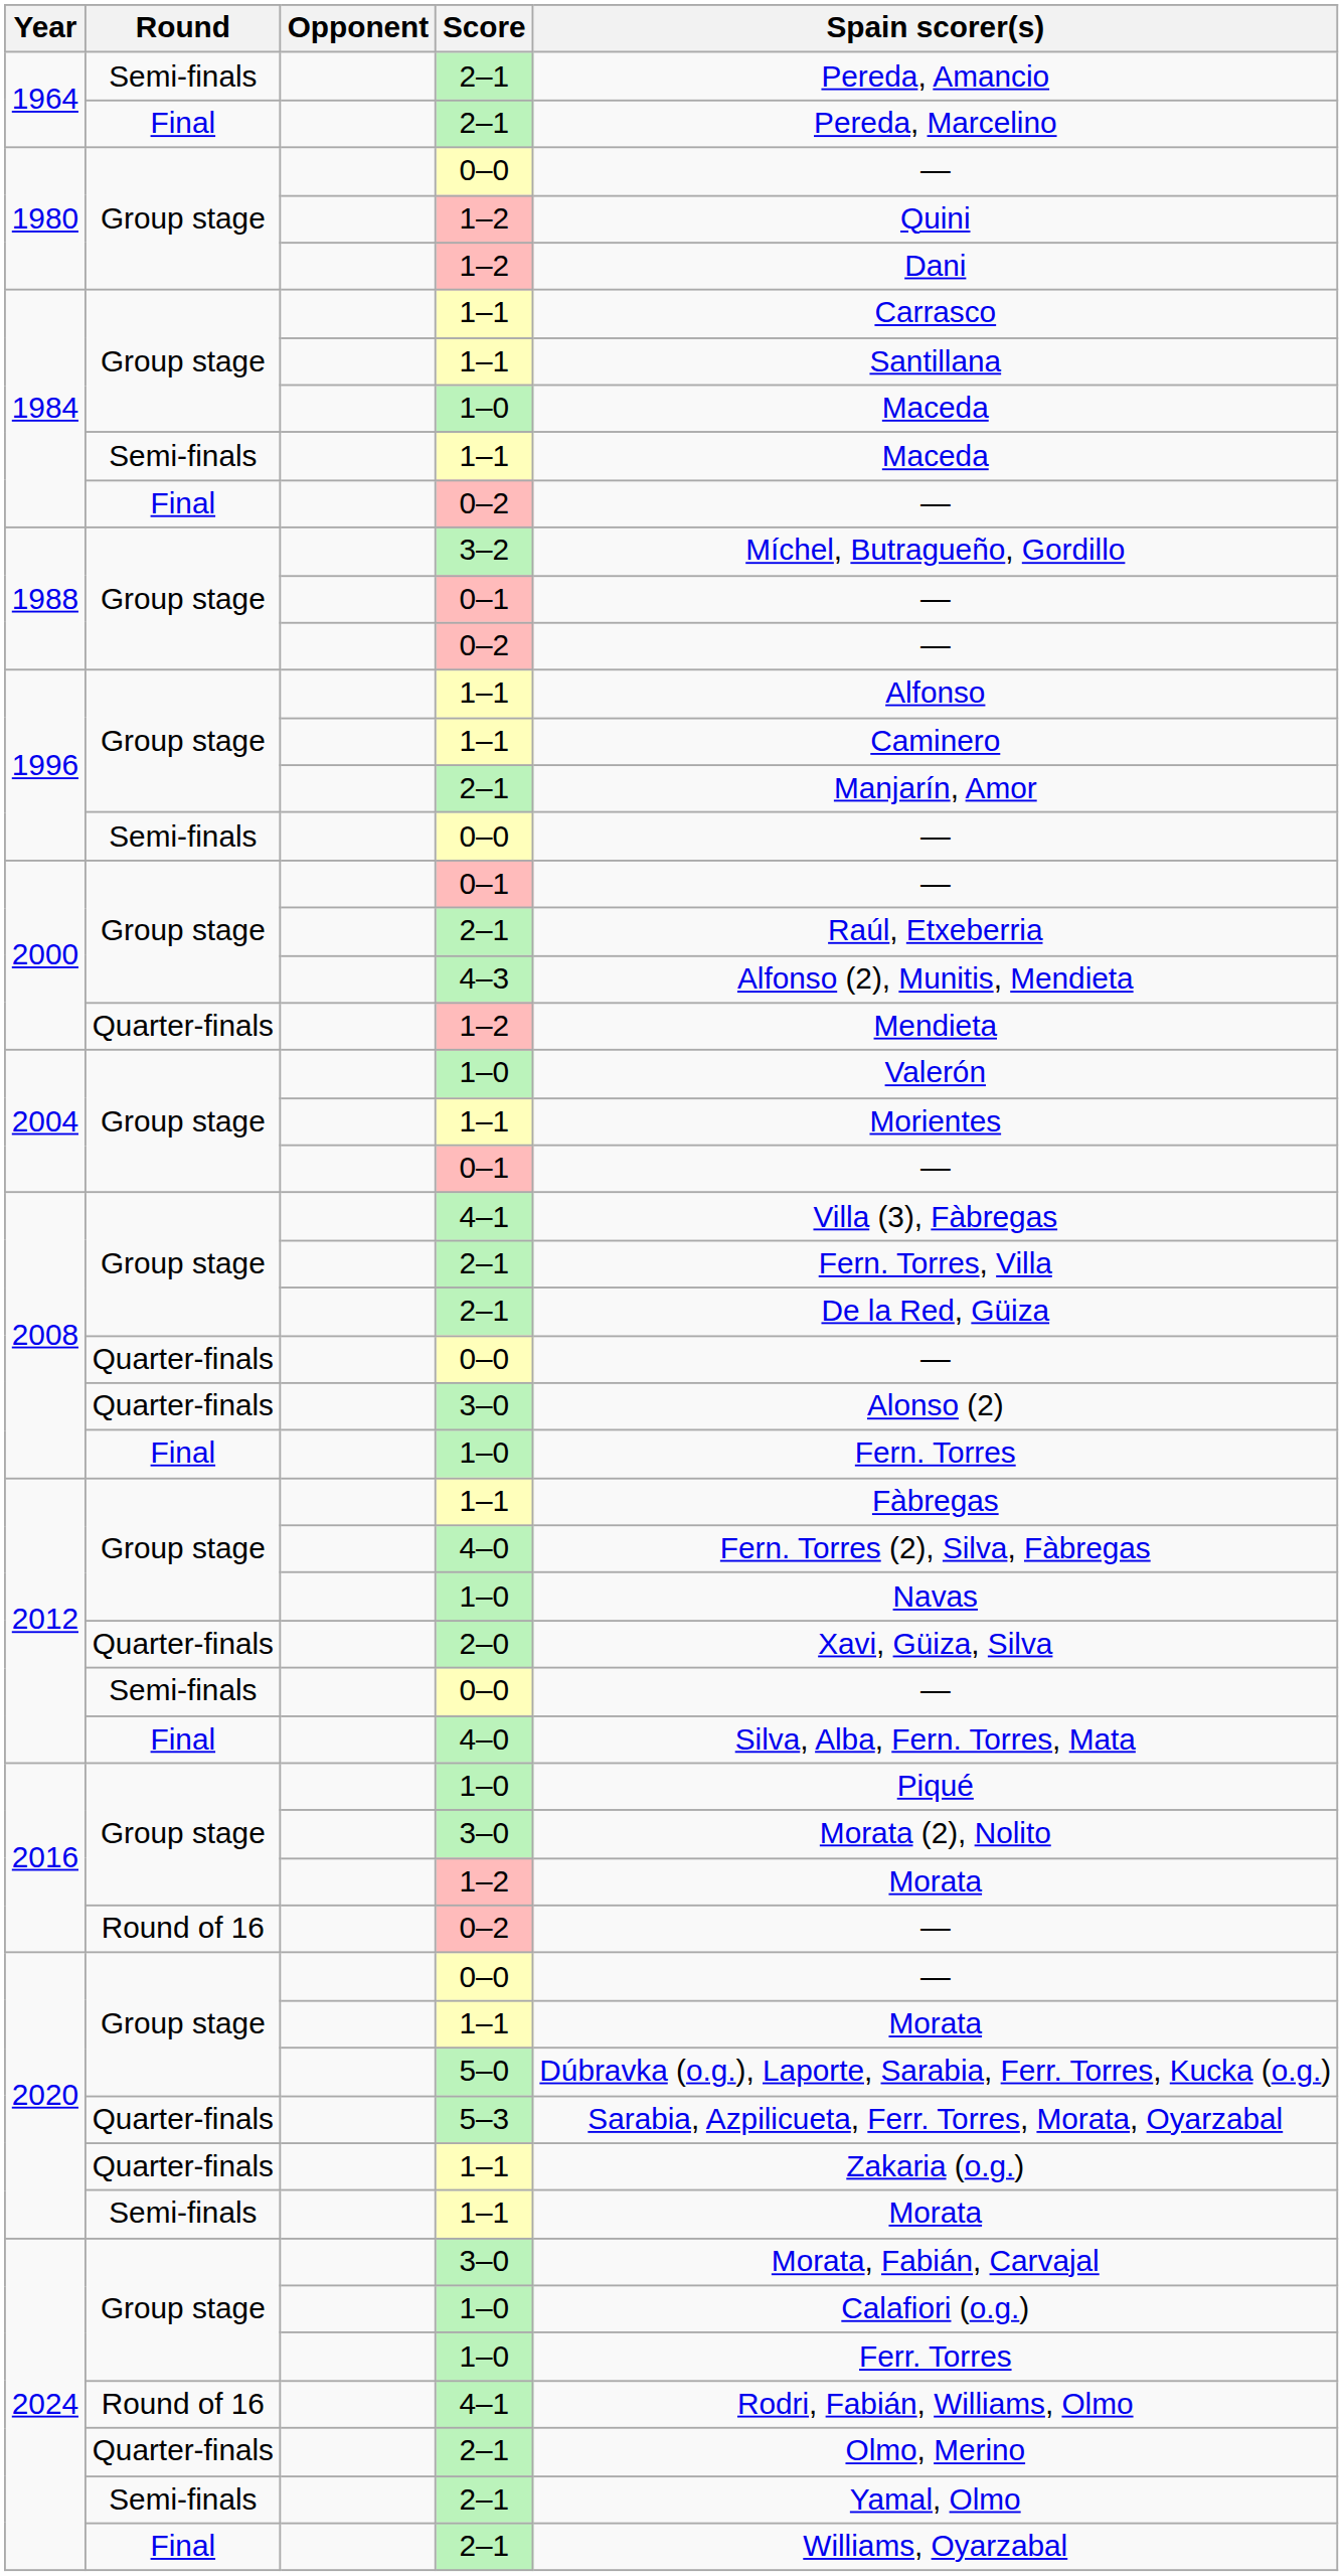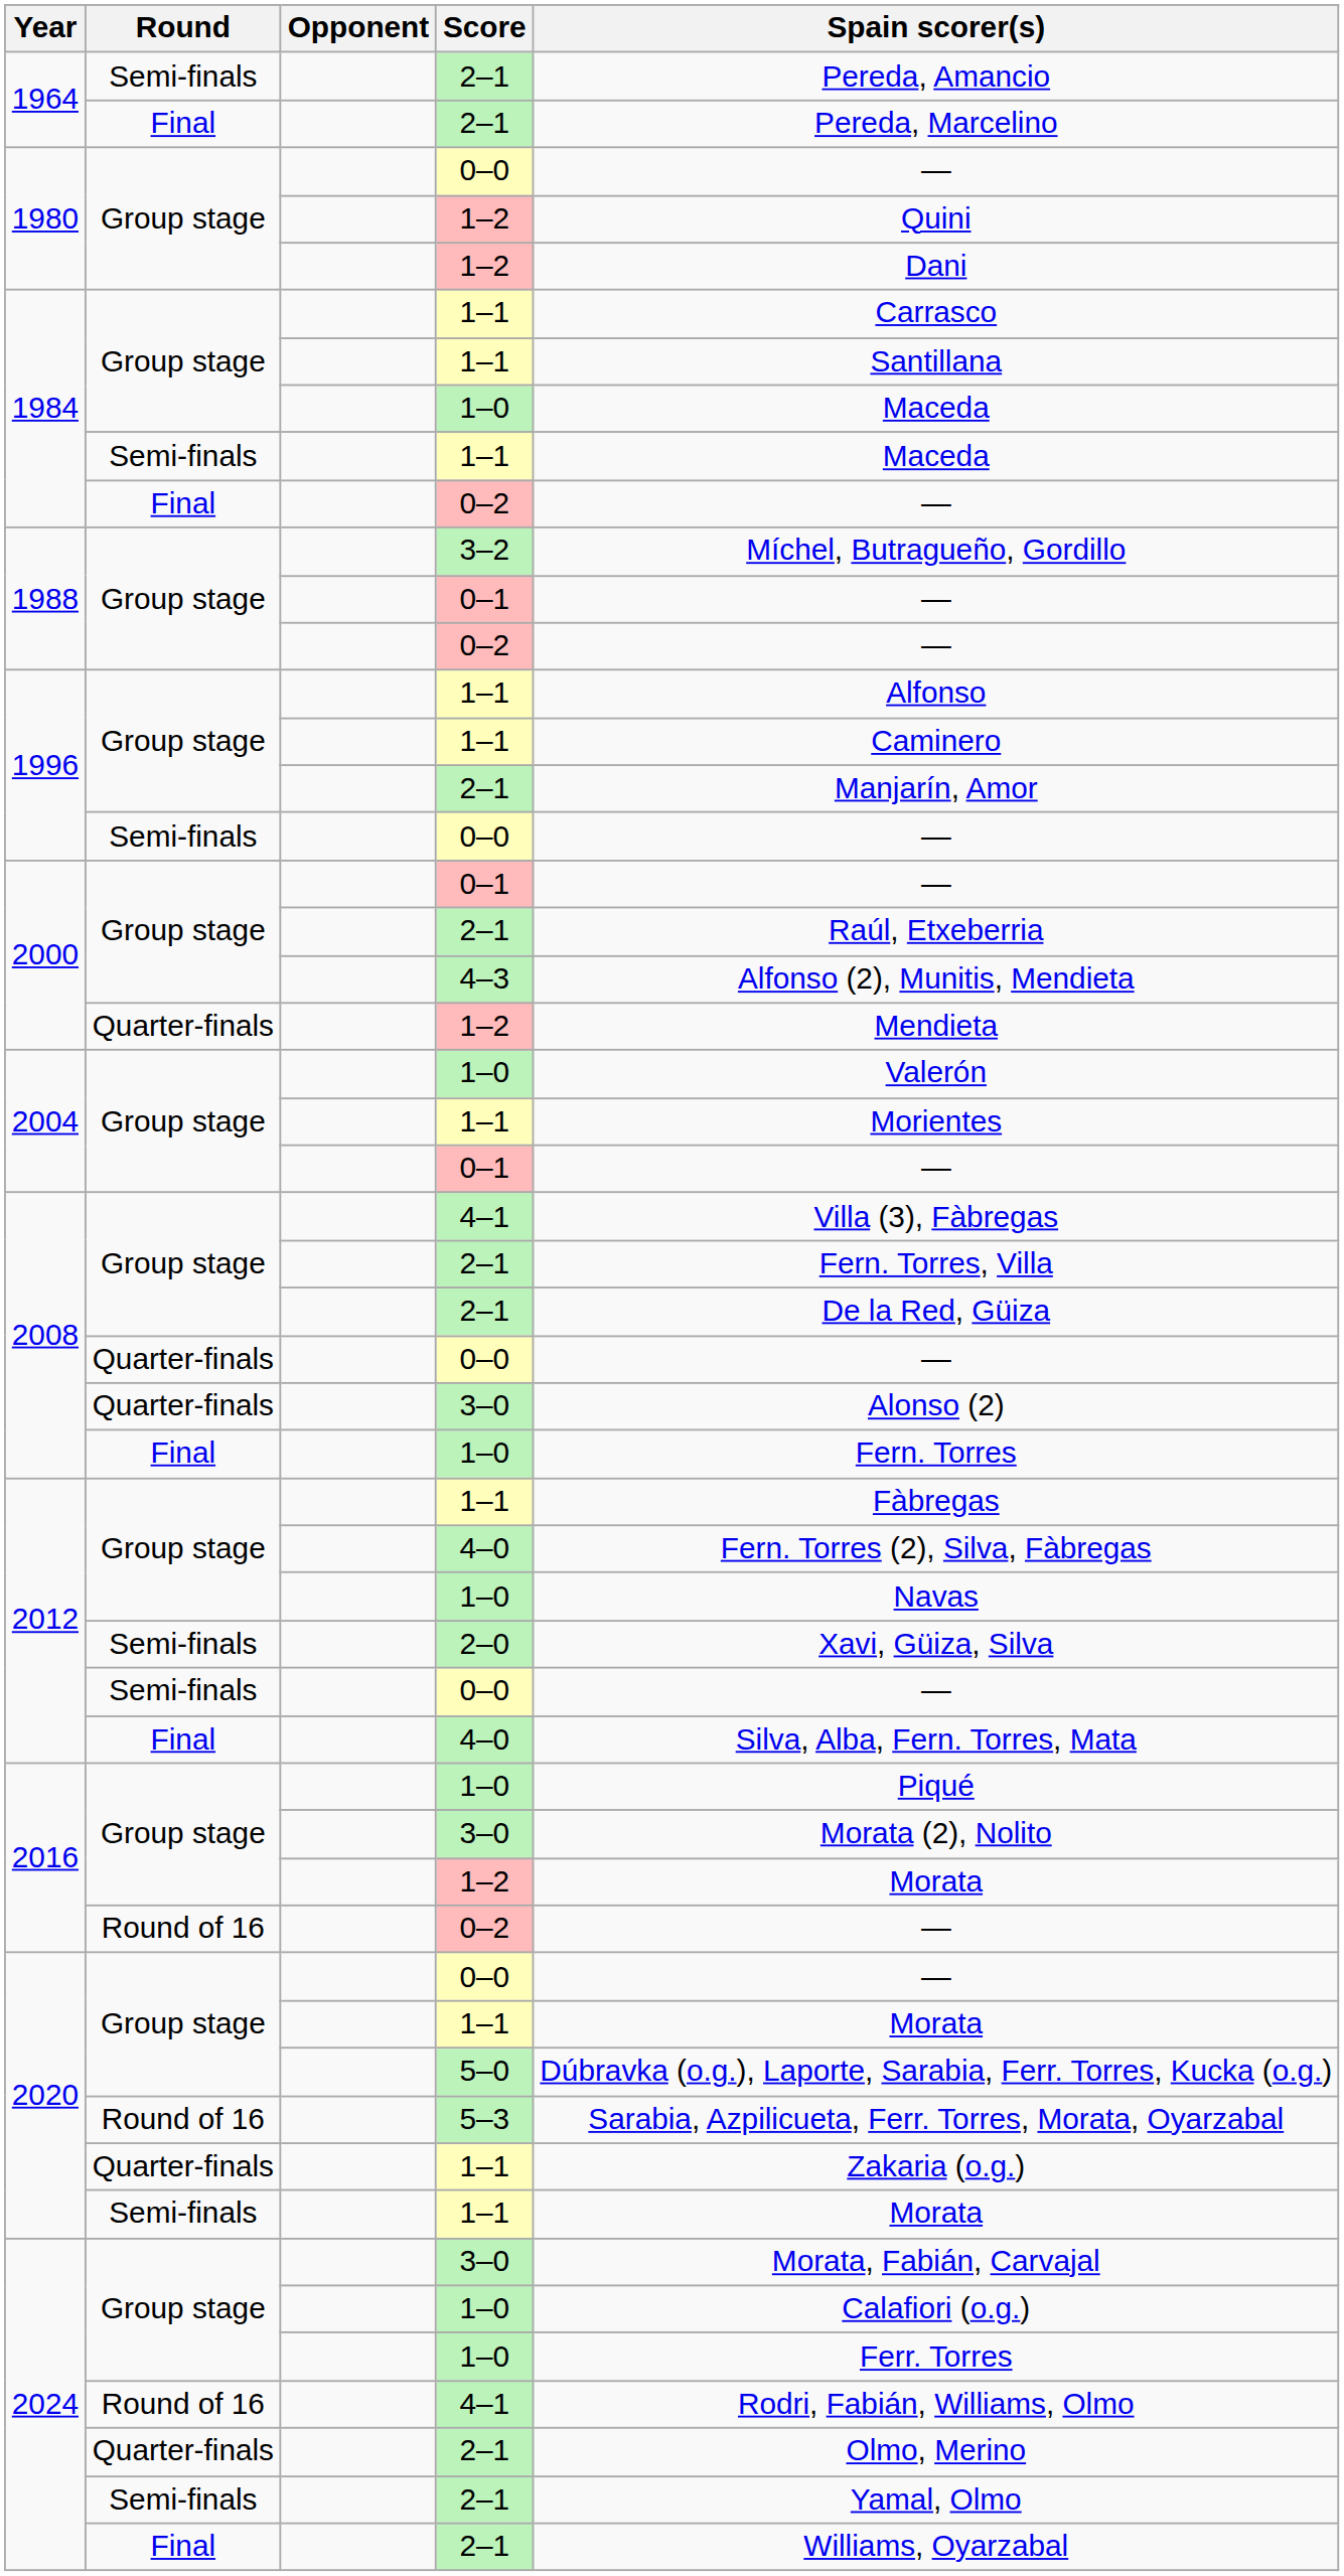2–0 | Round: Quarter-finals -> Semi-finals
5–3 | Round: Quarter-finals -> Round of 16
